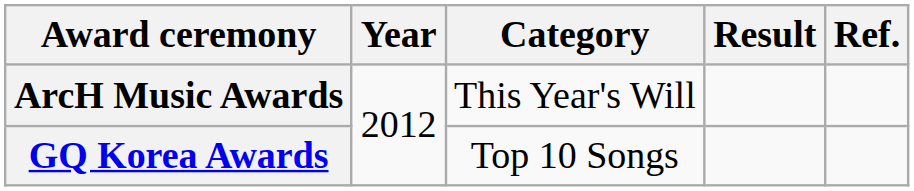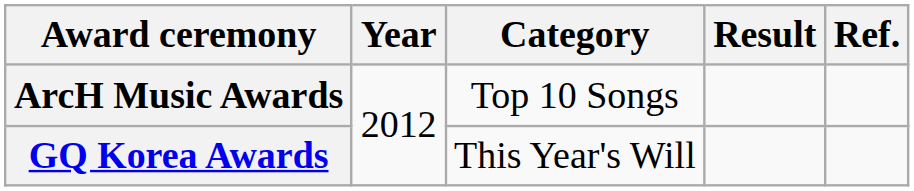ArcH Music Awards | Category: This Year's Will -> Top 10 Songs
GQ Korea Awards | Category: Top 10 Songs -> This Year's Will
